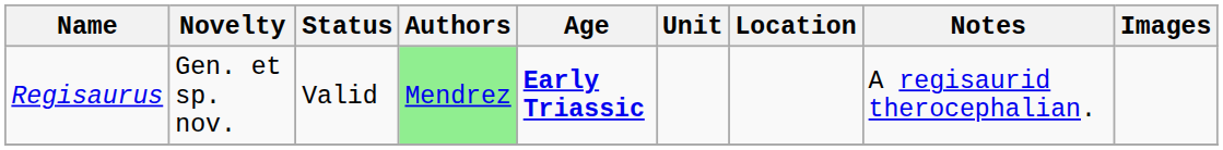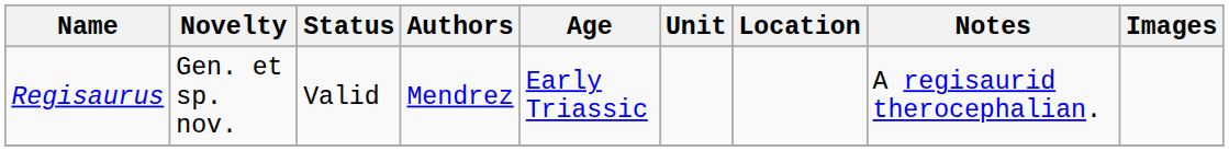Regisaurus | Authors: lightgreen background -> no background
Regisaurus | Age: bold -> normal
